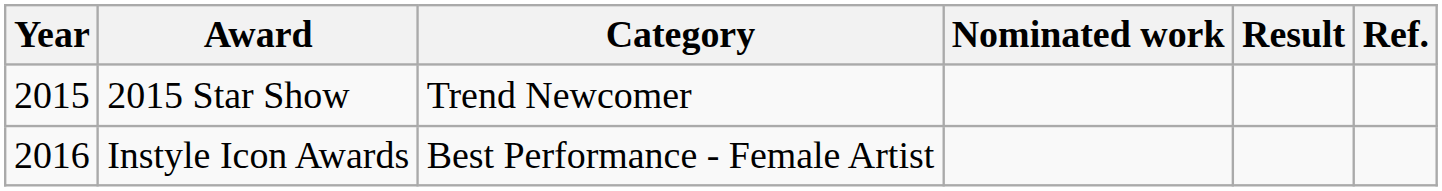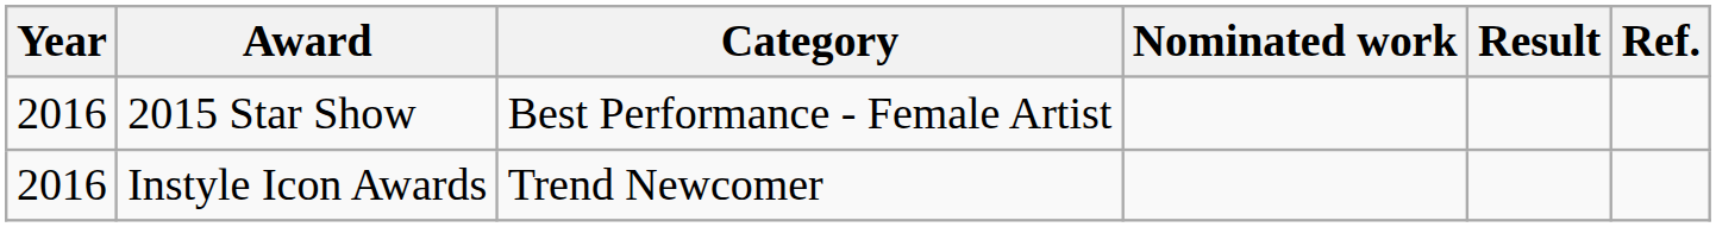2015 Star Show | Year: 2015 -> 2016
2015 Star Show | Category: Trend Newcomer -> Best Performance - Female Artist
Instyle Icon Awards | Category: Best Performance - Female Artist -> Trend Newcomer
